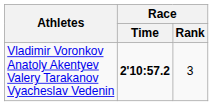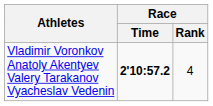row 3 | Race / Rank: 3 -> 4
